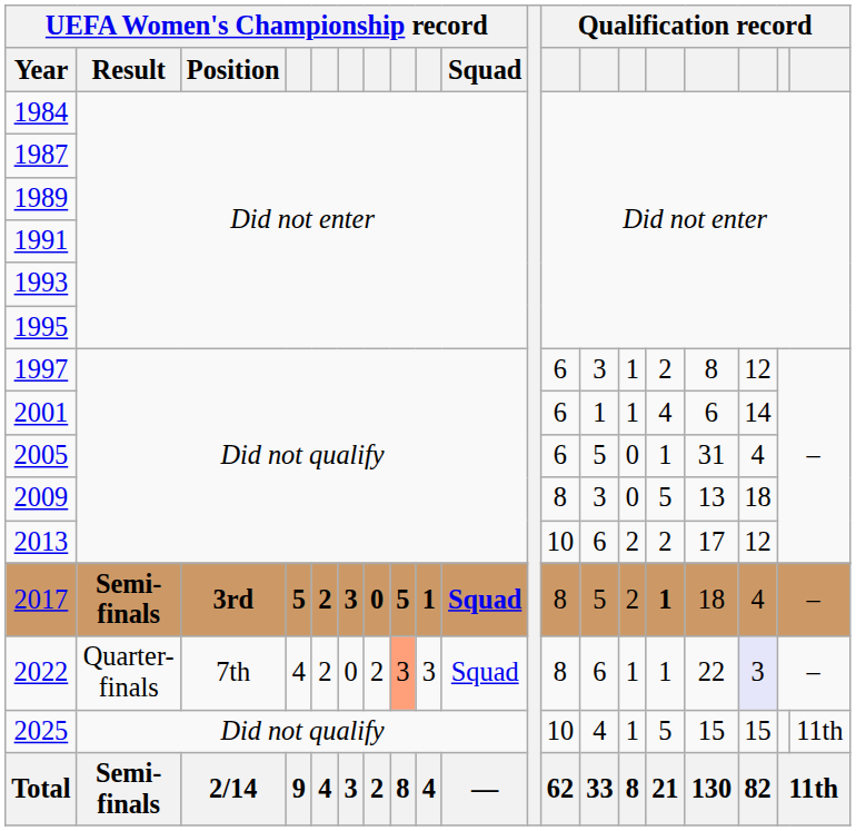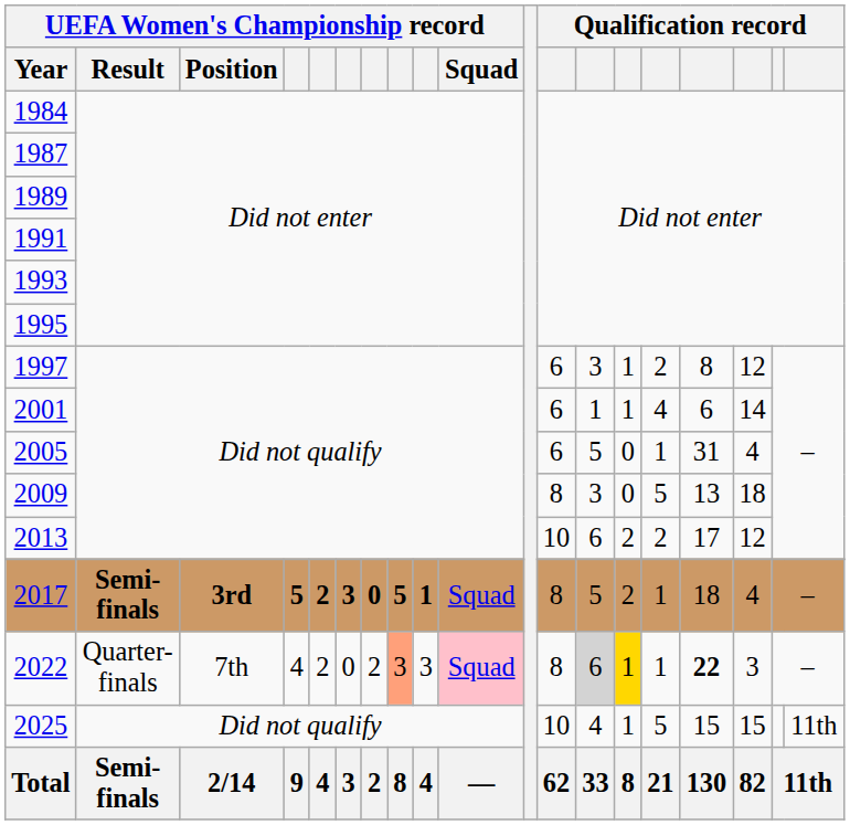2017 | UEFA Women's Championship record / Squad: bold -> normal
2017 | column 15: bold -> normal
2022 | UEFA Women's Championship record / Squad: no background -> pink background
2022 | column 13: no background -> lightgrey background
2022 | column 14: no background -> gold background
2022 | column 16: normal -> bold
2022 | column 17: lavender background -> no background
